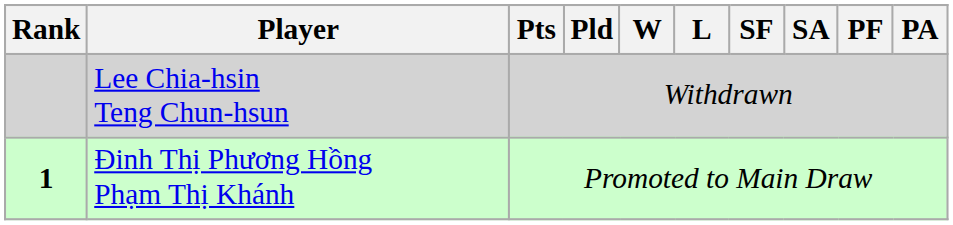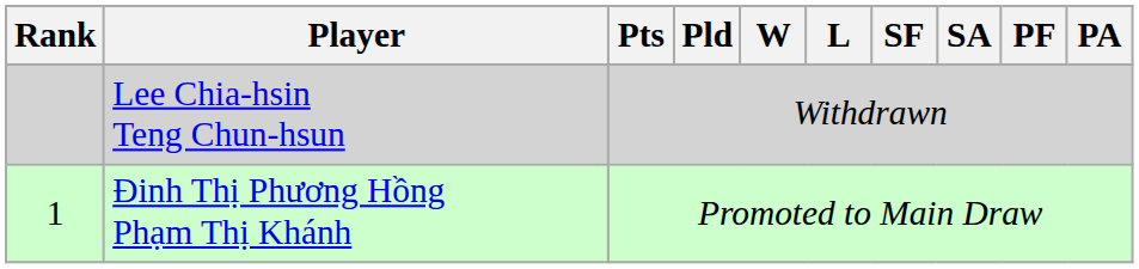Đinh Thị Phương Hồng Phạm Thị Khánh | Rank: bold -> normal
